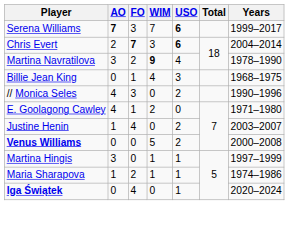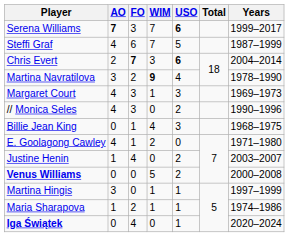+ row: Steffi Graf | 4 | 6 | 7 | 5 | 1987–1999
+ row: Margaret Court | 4 | 3 | 1 | 3 | 1969–1973
rows swapped: // Monica Seles <-> Billie Jean King
